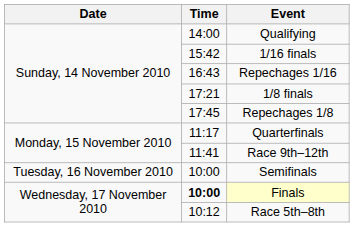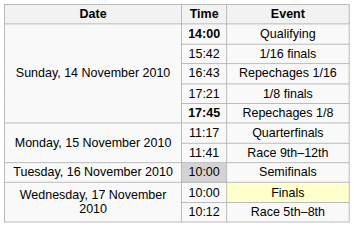Qualifying | Time: normal -> bold
Repechages 1/8 | Time: normal -> bold
Semifinals | Time: no background -> lightgrey background
Finals | Time: bold -> normal
